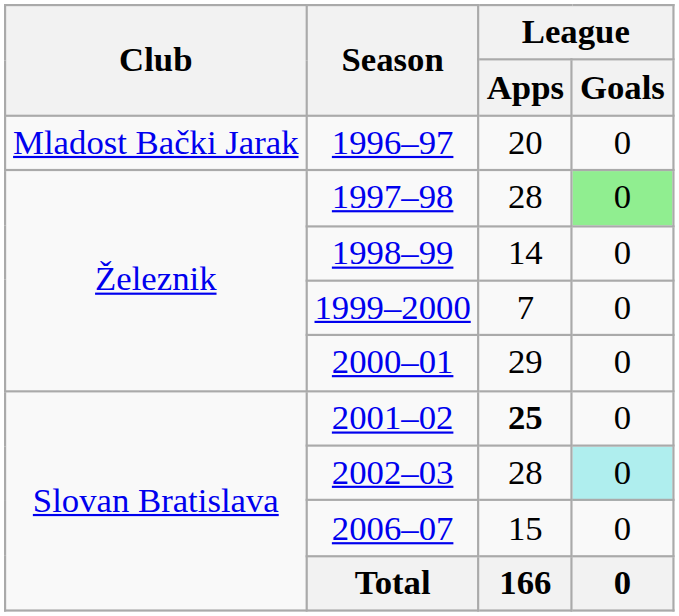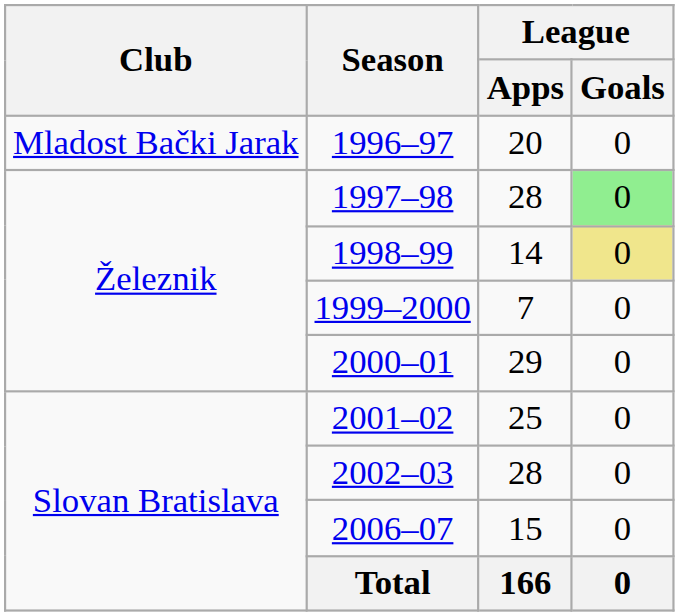1998–99 | League / Goals: no background -> khaki background
2001–02 | League / Apps: bold -> normal
2002–03 | League / Goals: paleturquoise background -> no background
